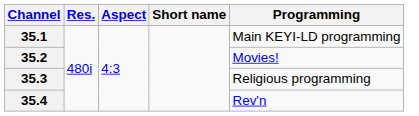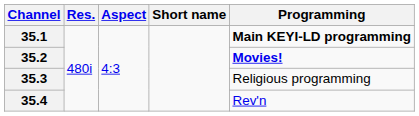35.1 | Programming: normal -> bold
35.2 | Programming: normal -> bold
